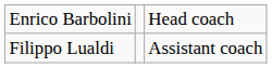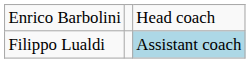Filippo Lualdi | column 3: no background -> lightblue background
